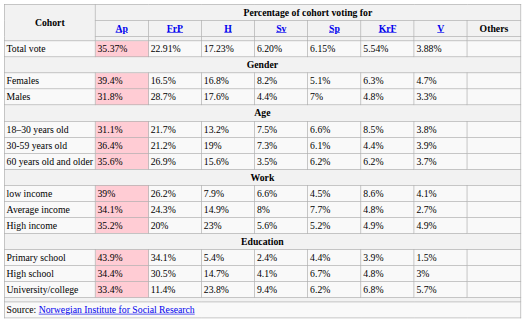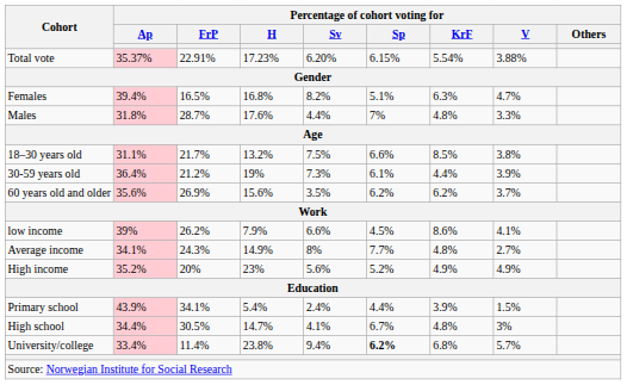University/college | Percentage of cohort voting for / Sp: normal -> bold
